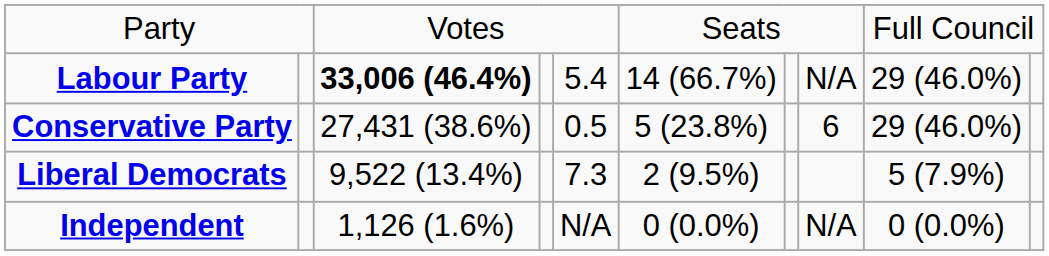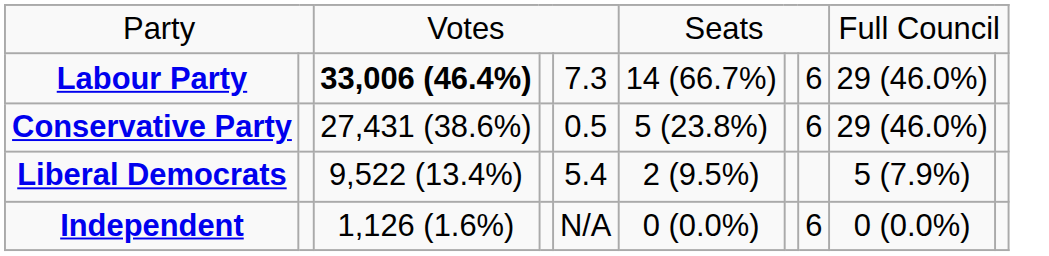Labour Party | column 5: 5.4 -> 7.3
Labour Party | column 8: N/A -> 6
Liberal Democrats | column 5: 7.3 -> 5.4
Independent | column 8: N/A -> 6
